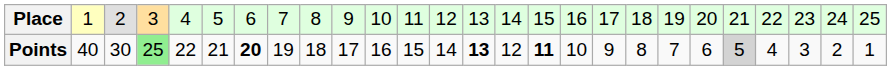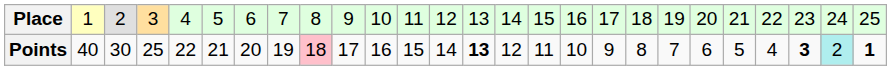Points | column 4: lightgreen background -> no background
Points | column 7: bold -> normal
Points | column 9: no background -> pink background
Points | column 16: bold -> normal
Points | column 22: lightgrey background -> no background
Points | column 24: normal -> bold
Points | column 25: no background -> paleturquoise background
Points | column 26: normal -> bold
